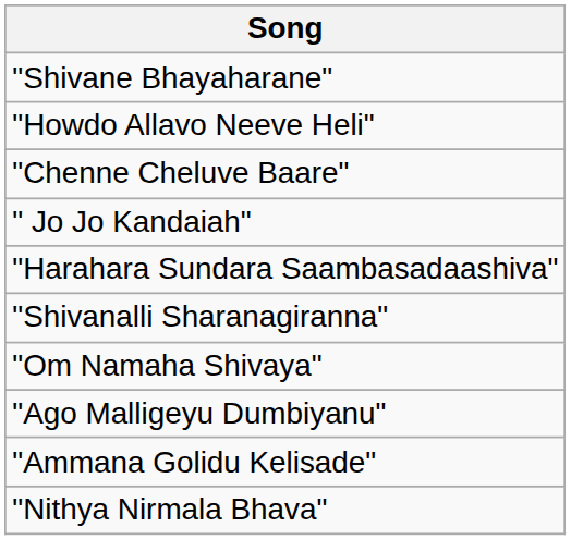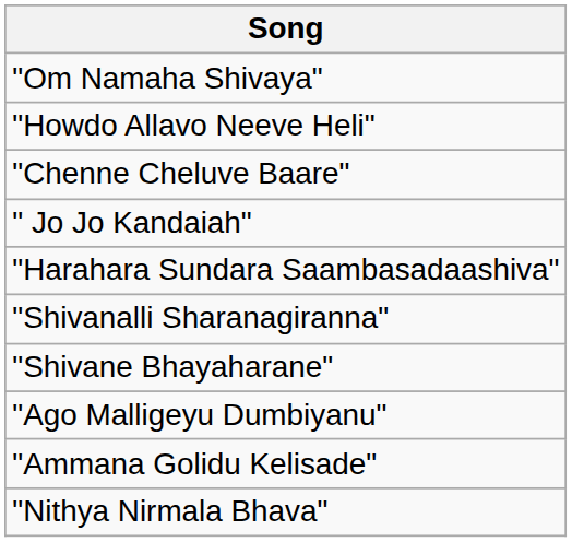row 2 | column 1: "Shivane Bhayaharane" -> "Om Namaha Shivaya"
row 8 | column 1: "Om Namaha Shivaya" -> "Shivane Bhayaharane"
